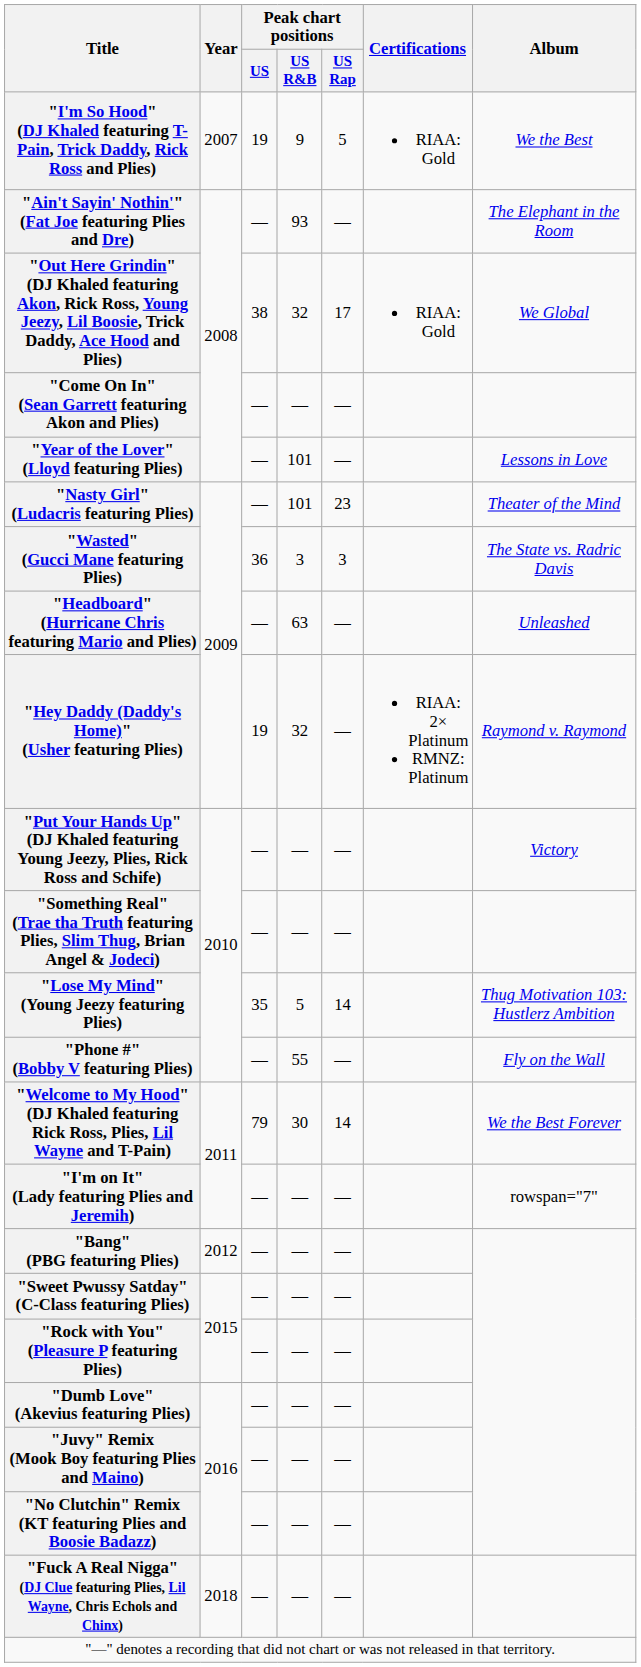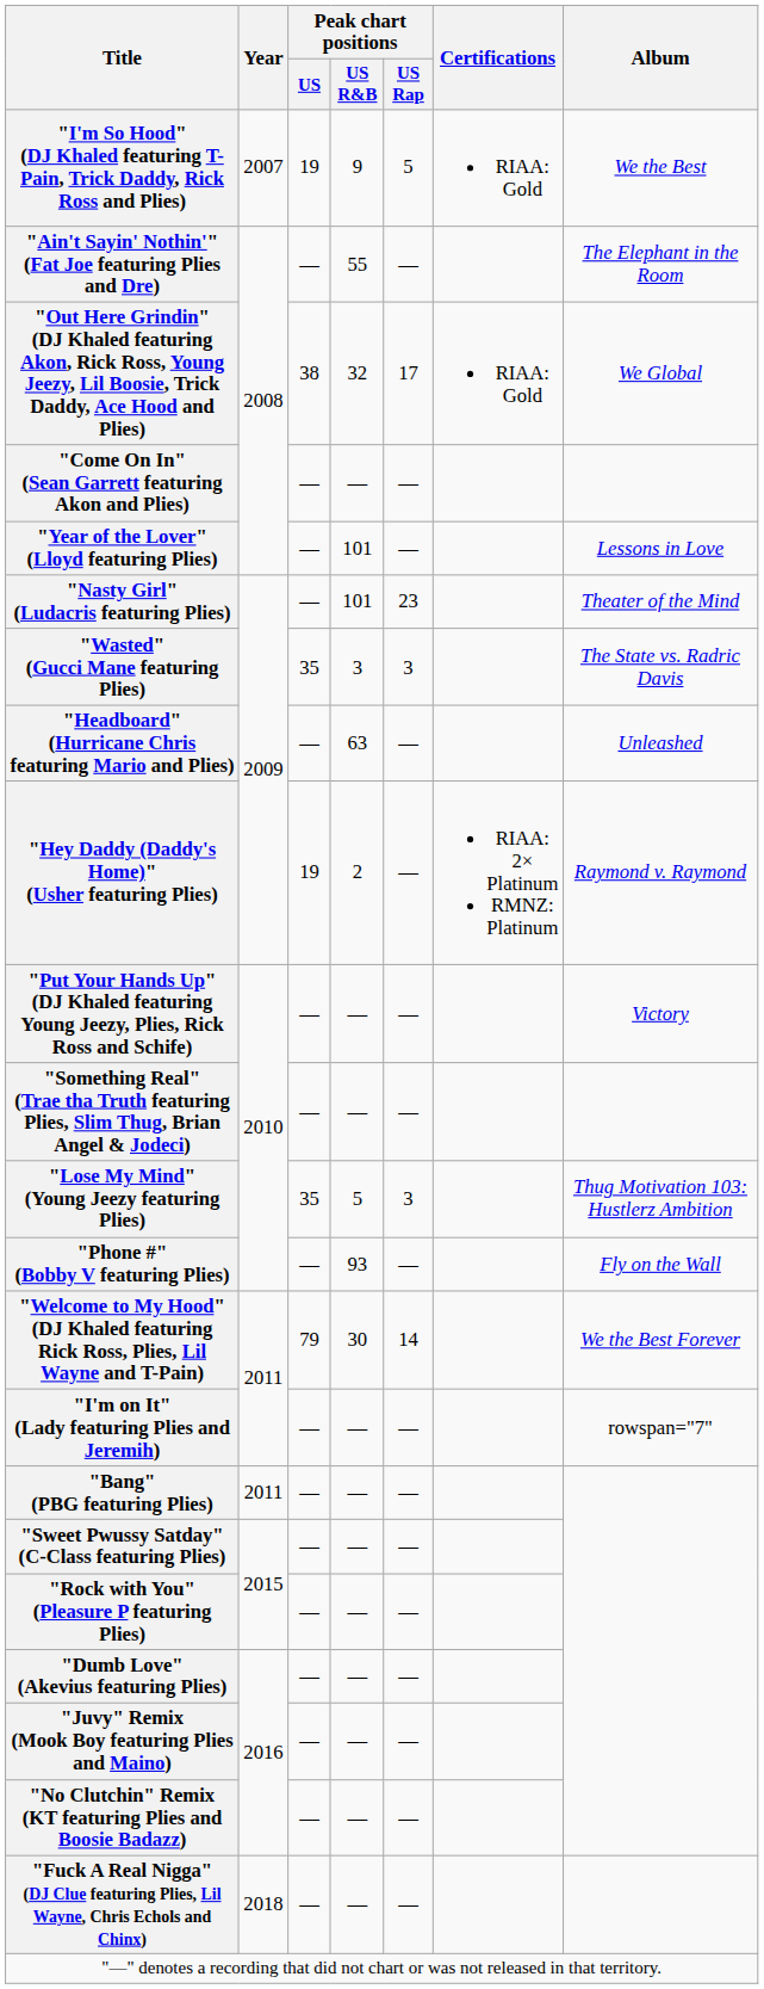"Ain't Sayin' Nothin'" (Fat Joe featuring Plies and Dre) | Peak chart positions / US R&B: 93 -> 55
"Wasted" (Gucci Mane featuring Plies) | Peak chart positions / US: 36 -> 35
"Hey Daddy (Daddy's Home)" (Usher featuring Plies) | Peak chart positions / US R&B: 32 -> 2
"Lose My Mind" (Young Jeezy featuring Plies) | Peak chart positions / US Rap: 14 -> 3
"Phone #" (Bobby V featuring Plies) | Peak chart positions / US R&B: 55 -> 93
"Bang" (PBG featuring Plies) | Year: 2012 -> 2011
